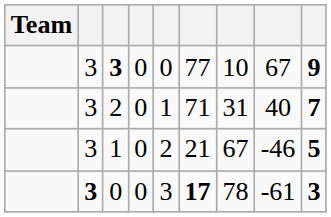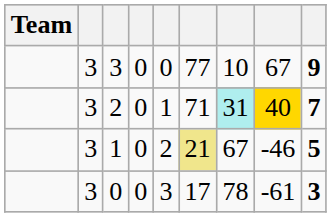row 2 | column 3: bold -> normal
row 3 | column 7: no background -> paleturquoise background
row 3 | column 8: no background -> gold background
row 4 | column 6: no background -> khaki background
row 5 | column 2: bold -> normal
row 5 | column 6: bold -> normal
